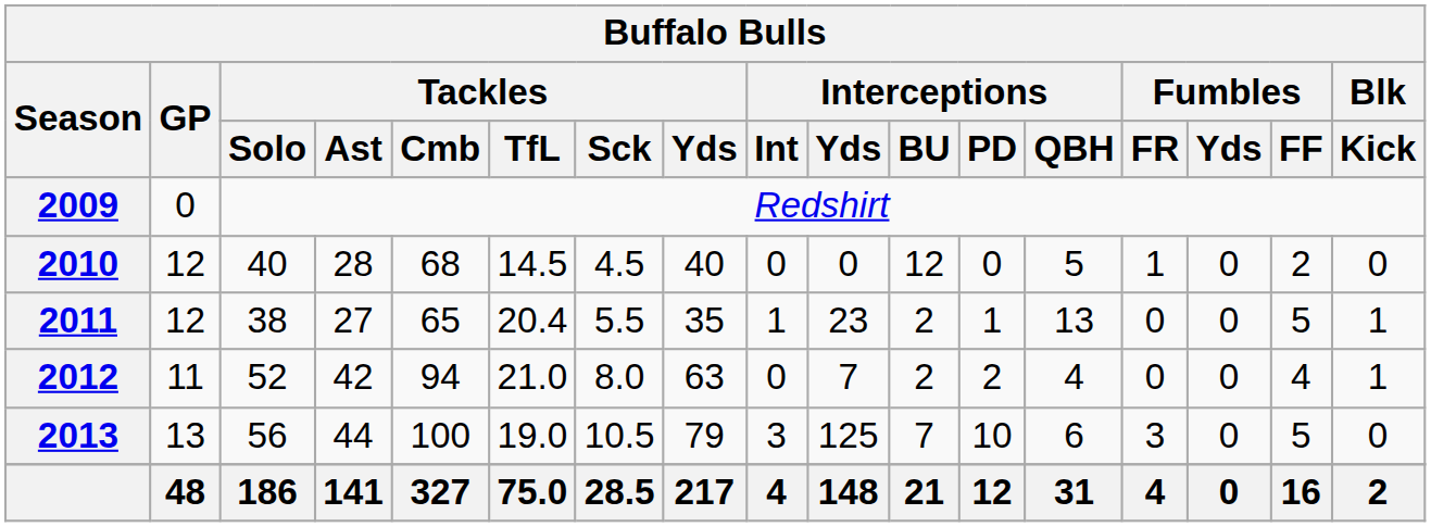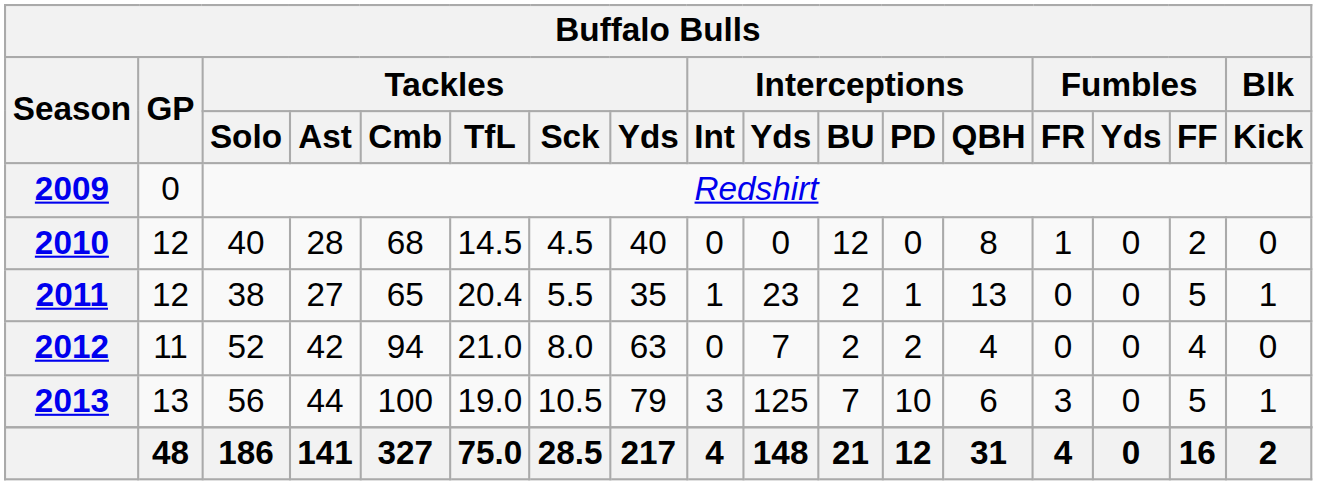2010 | Interceptions / QBH: 5 -> 8
2012 | Blk / Kick: 1 -> 0
2013 | Blk / Kick: 0 -> 1
